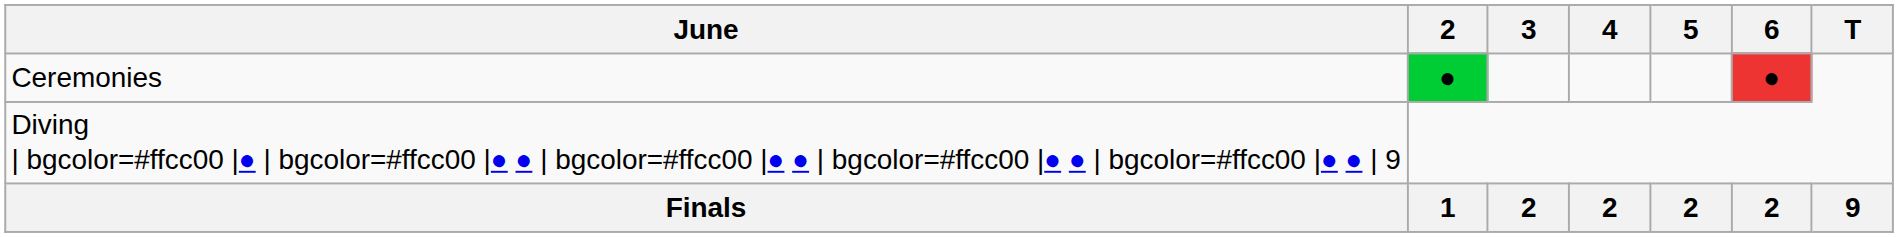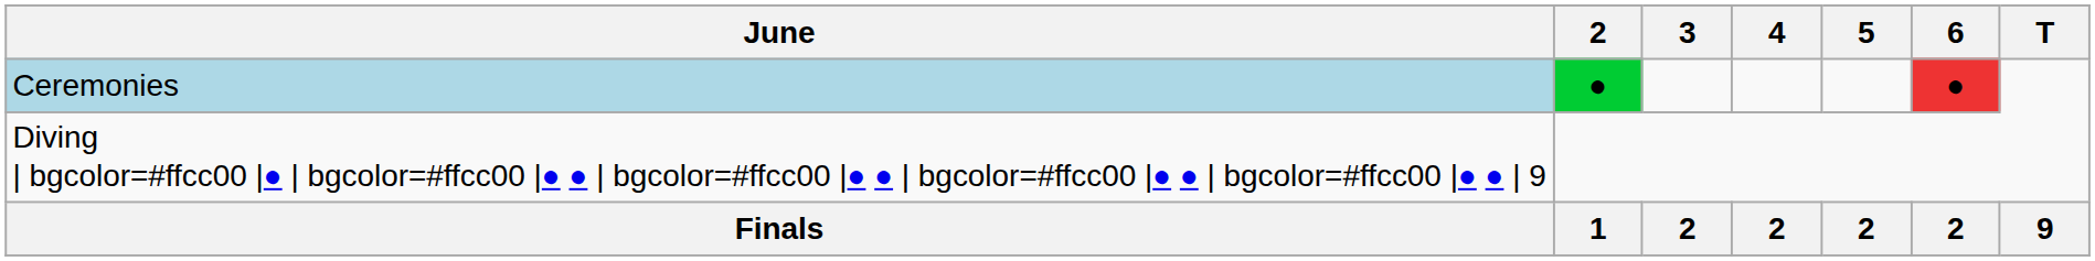Ceremonies | June: no background -> lightblue background
